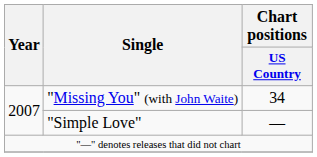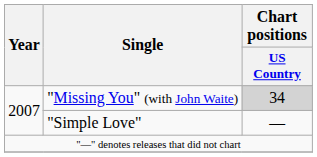"Missing You" (with John Waite) | Chart positions / US Country: no background -> lightgrey background
